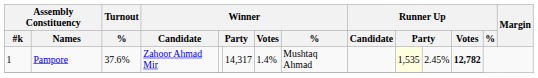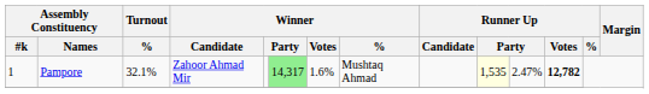Pampore | Turnout / %: 37.6% -> 32.1%
Pampore | column 6: no background -> lightgreen background
Pampore | Winner / Votes: 1.4% -> 1.6%
Pampore | column 11: 2.45% -> 2.47%
